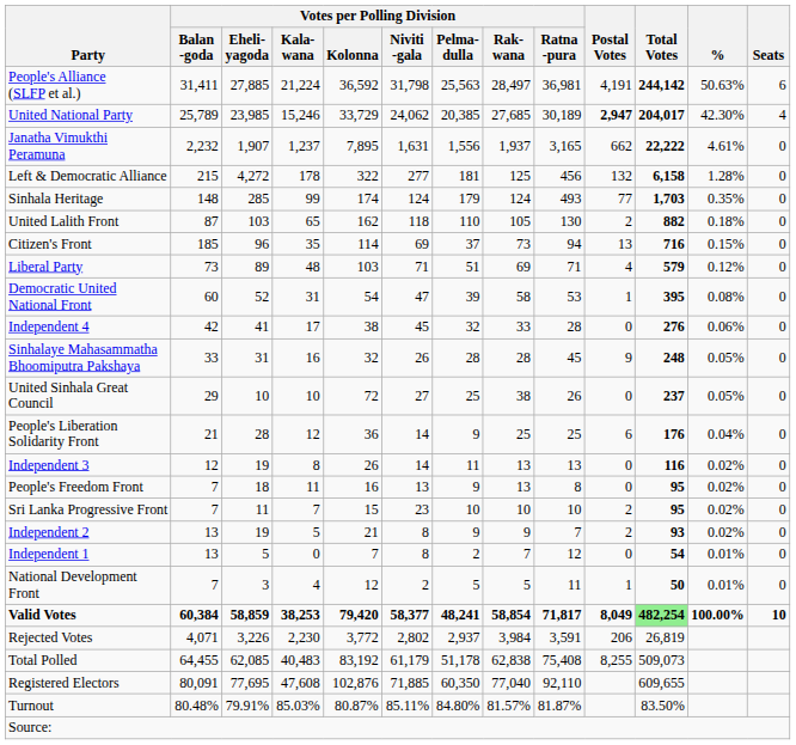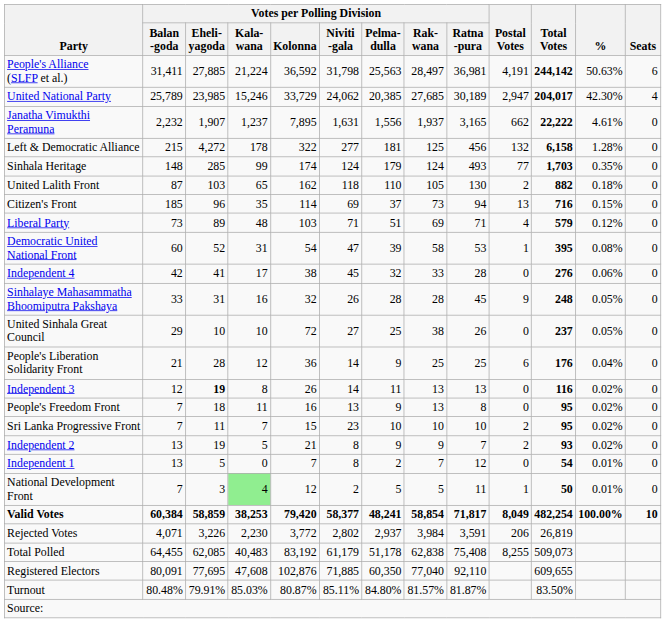United National Party | Postal Votes: bold -> normal
Independent 3 | Votes per Polling Division / Eheli- yagoda: normal -> bold
National Development Front | Votes per Polling Division / Kala- wana: no background -> lightgreen background
Valid Votes | Total Votes: lightgreen background -> no background
